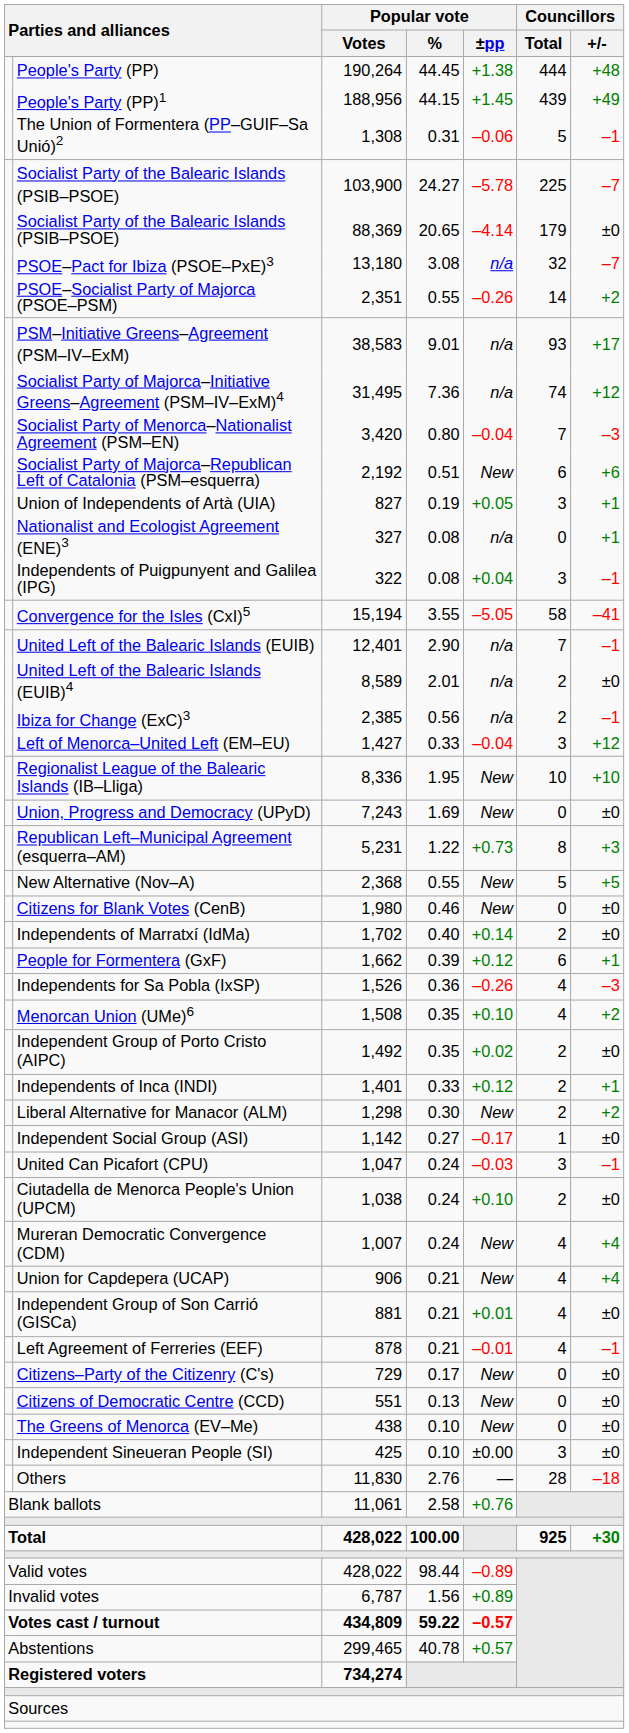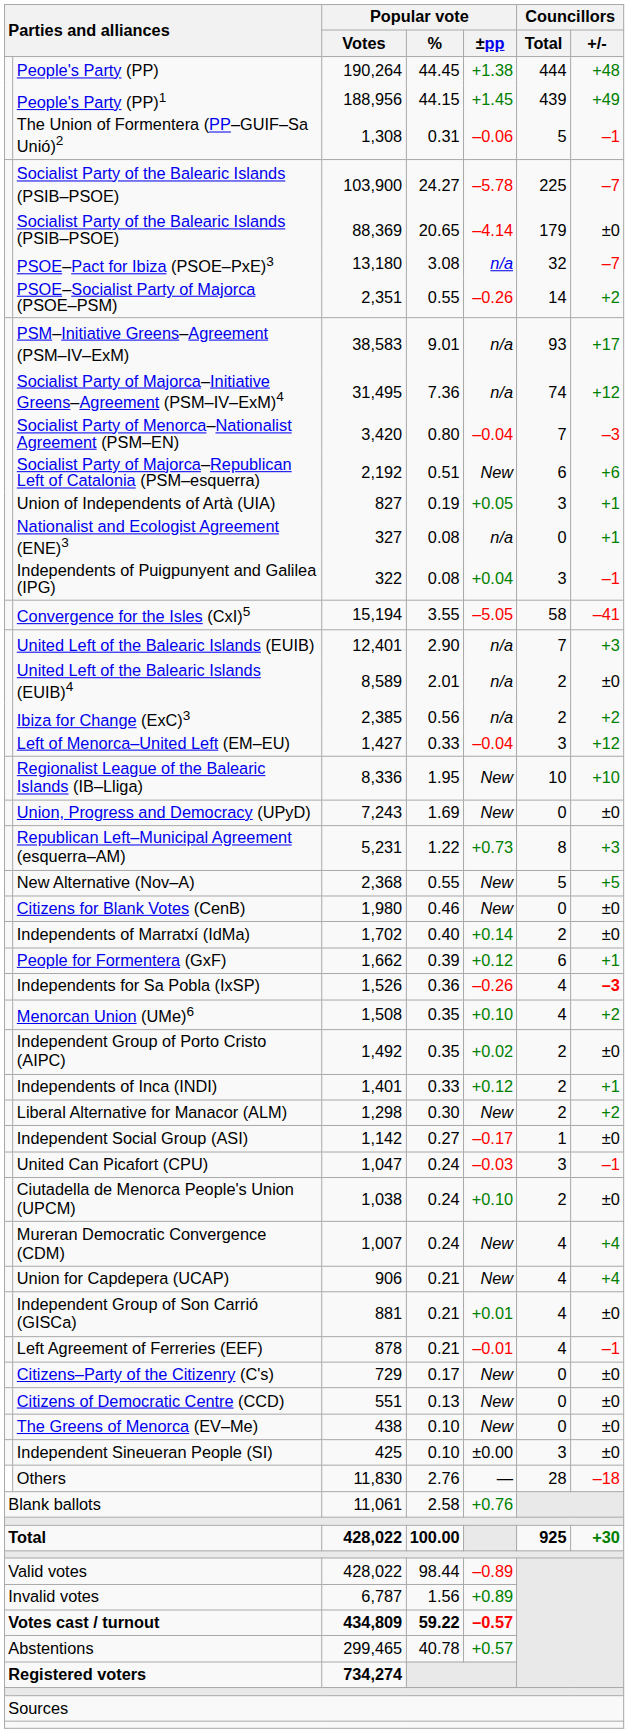United Left of the Balearic Islands (EUIB) | Councillors / +/-: –1 -> +3
Ibiza for Change (ExC)3 | Councillors / +/-: –1 -> +2
Independents for Sa Pobla (IxSP) | Councillors / +/-: normal -> bold
